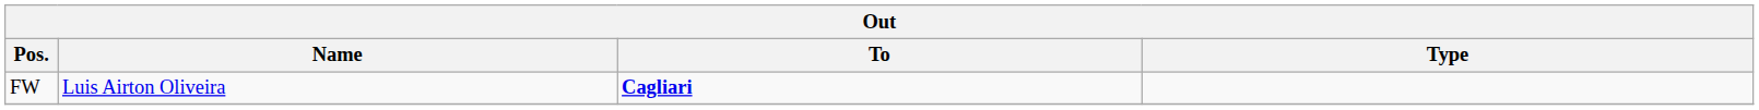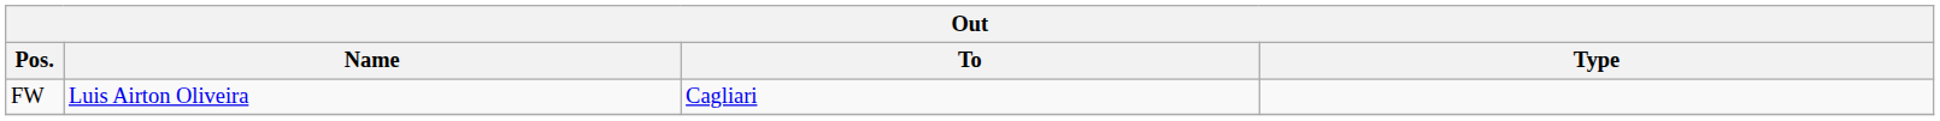FW | To: bold -> normal
